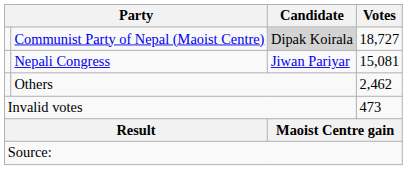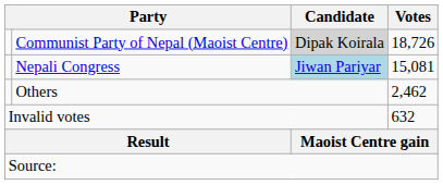Communist Party of Nepal (Maoist Centre) | Votes: 18,727 -> 18,726
Nepali Congress | Candidate: no background -> lightblue background
Invalid votes | Votes: 473 -> 632
